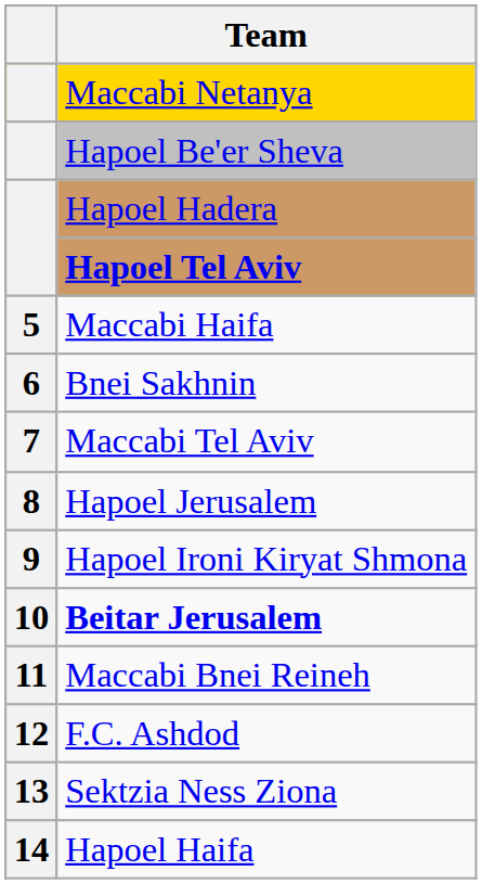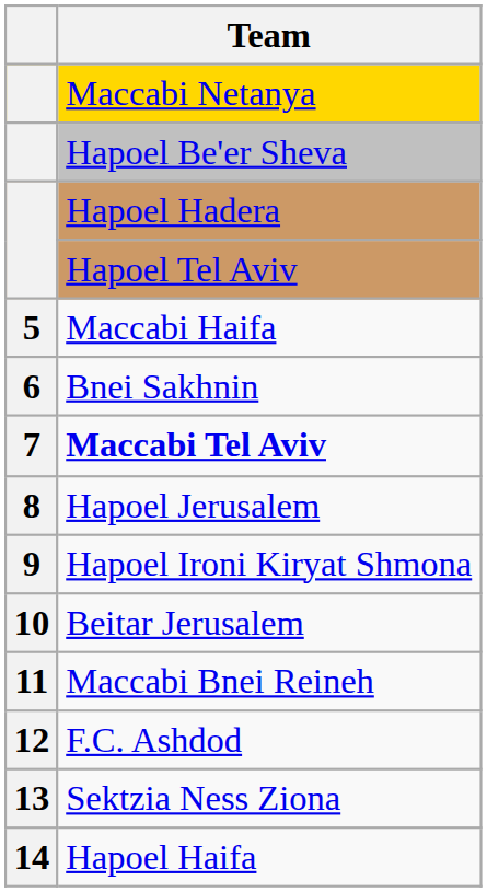Hapoel Tel Aviv | Team: bold -> normal
Maccabi Tel Aviv | Team: normal -> bold
Beitar Jerusalem | Team: bold -> normal
